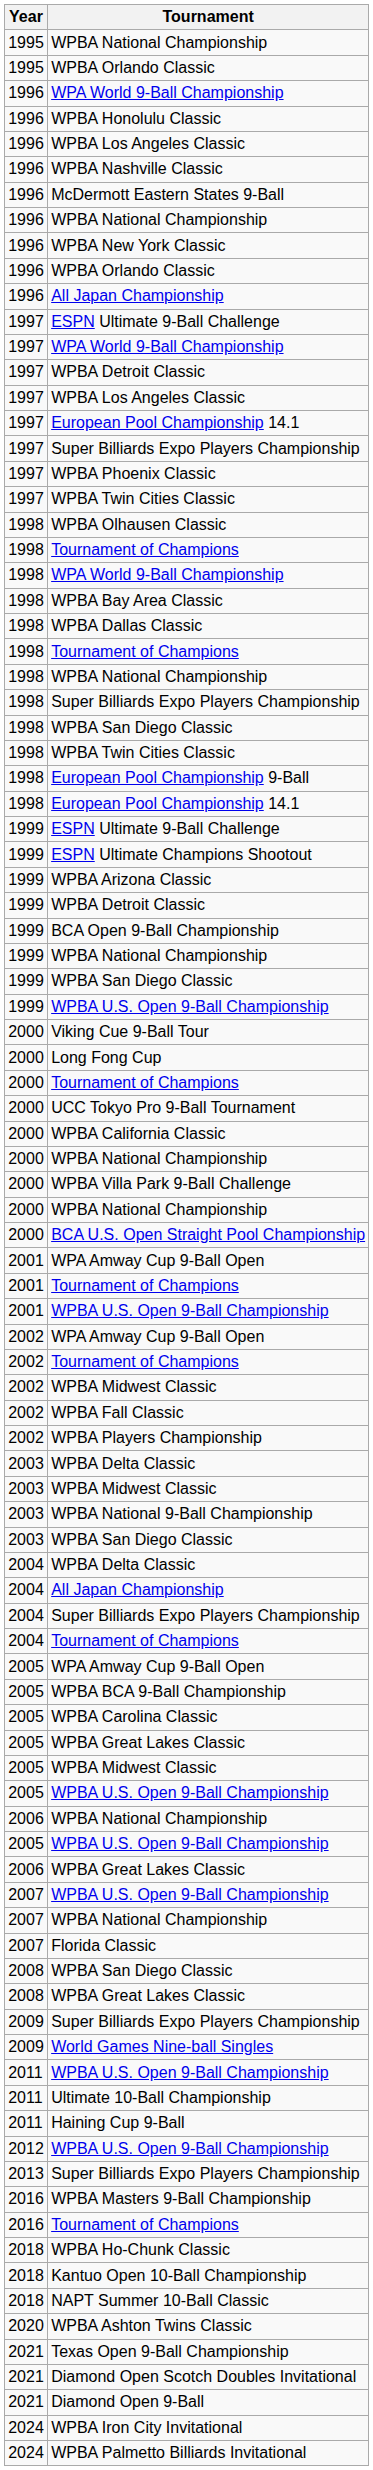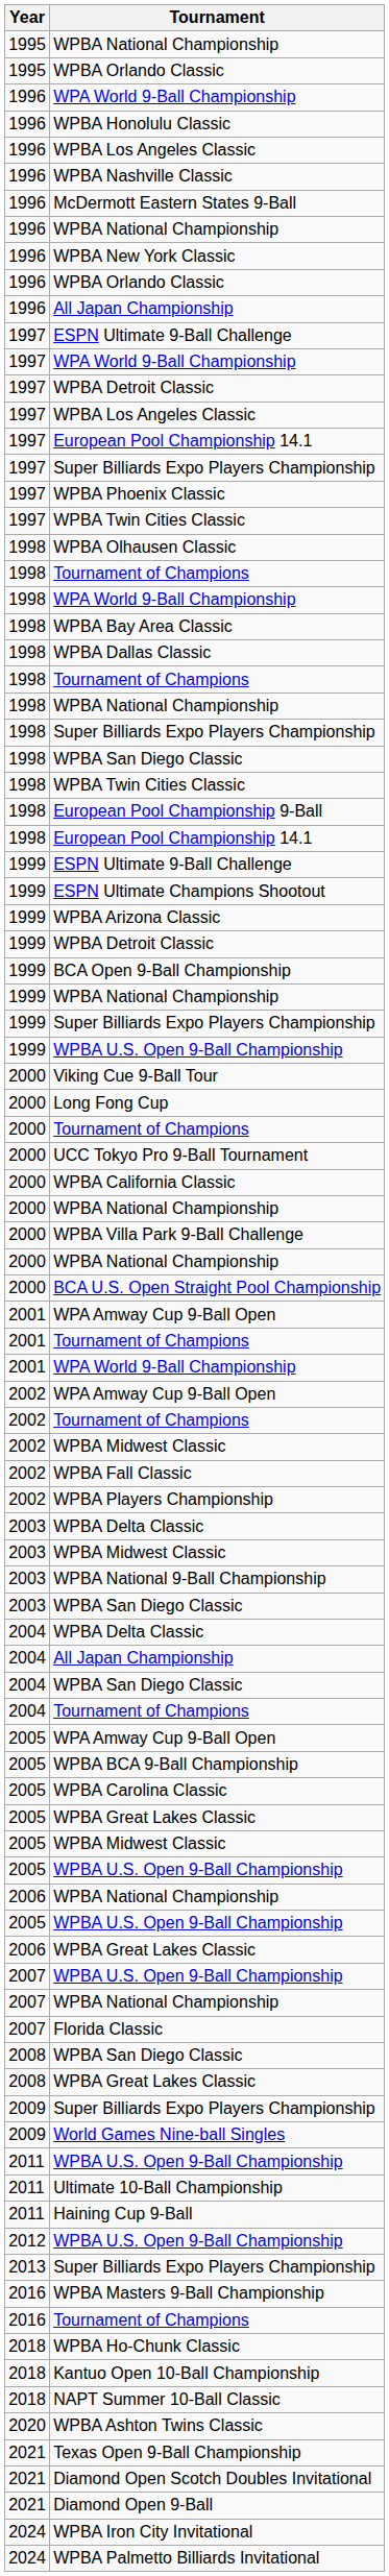row 39 | Tournament: WPBA San Diego Classic -> Super Billiards Expo Players Championship
row 52 | Tournament: WPBA U.S. Open 9-Ball Championship -> WPA World 9-Ball Championship
row 64 | Tournament: Super Billiards Expo Players Championship -> WPBA San Diego Classic
